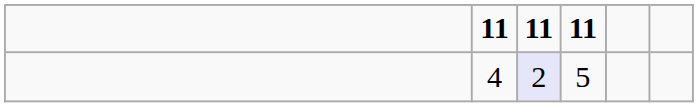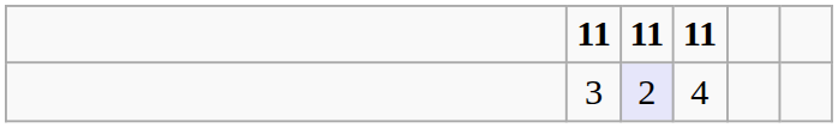row 2 | column 2: 4 -> 3
row 2 | column 4: 5 -> 4
